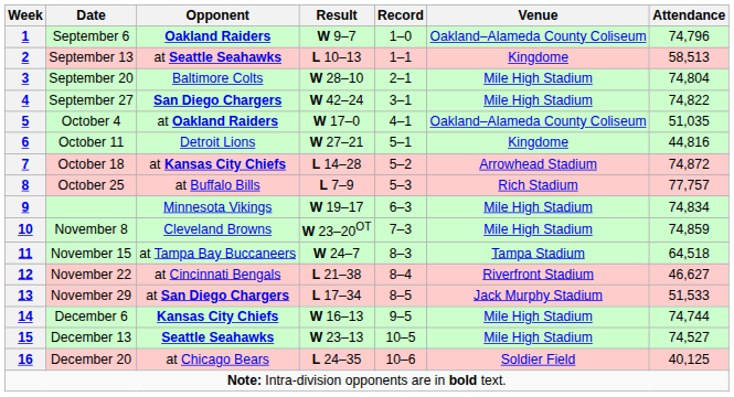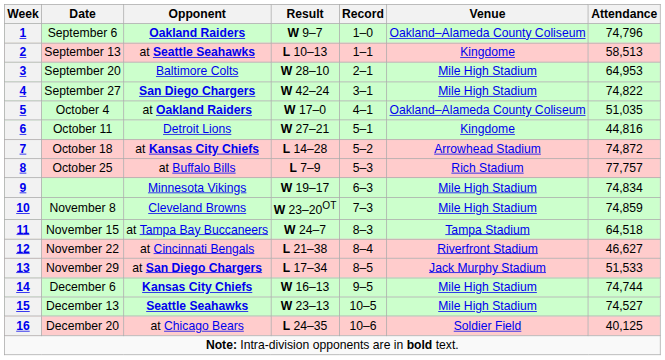3 | Attendance: 74,804 -> 64,953
